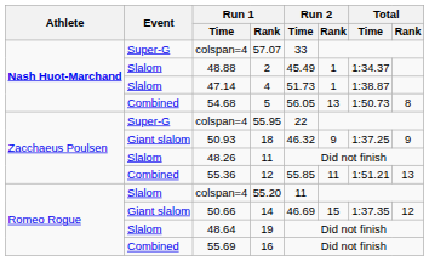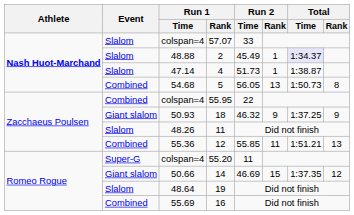57.07 | Event: Super-G -> Slalom
2 | Total / Time: no background -> lavender background
55.95 | Event: Super-G -> Combined
55.20 | Event: Slalom -> Super-G
